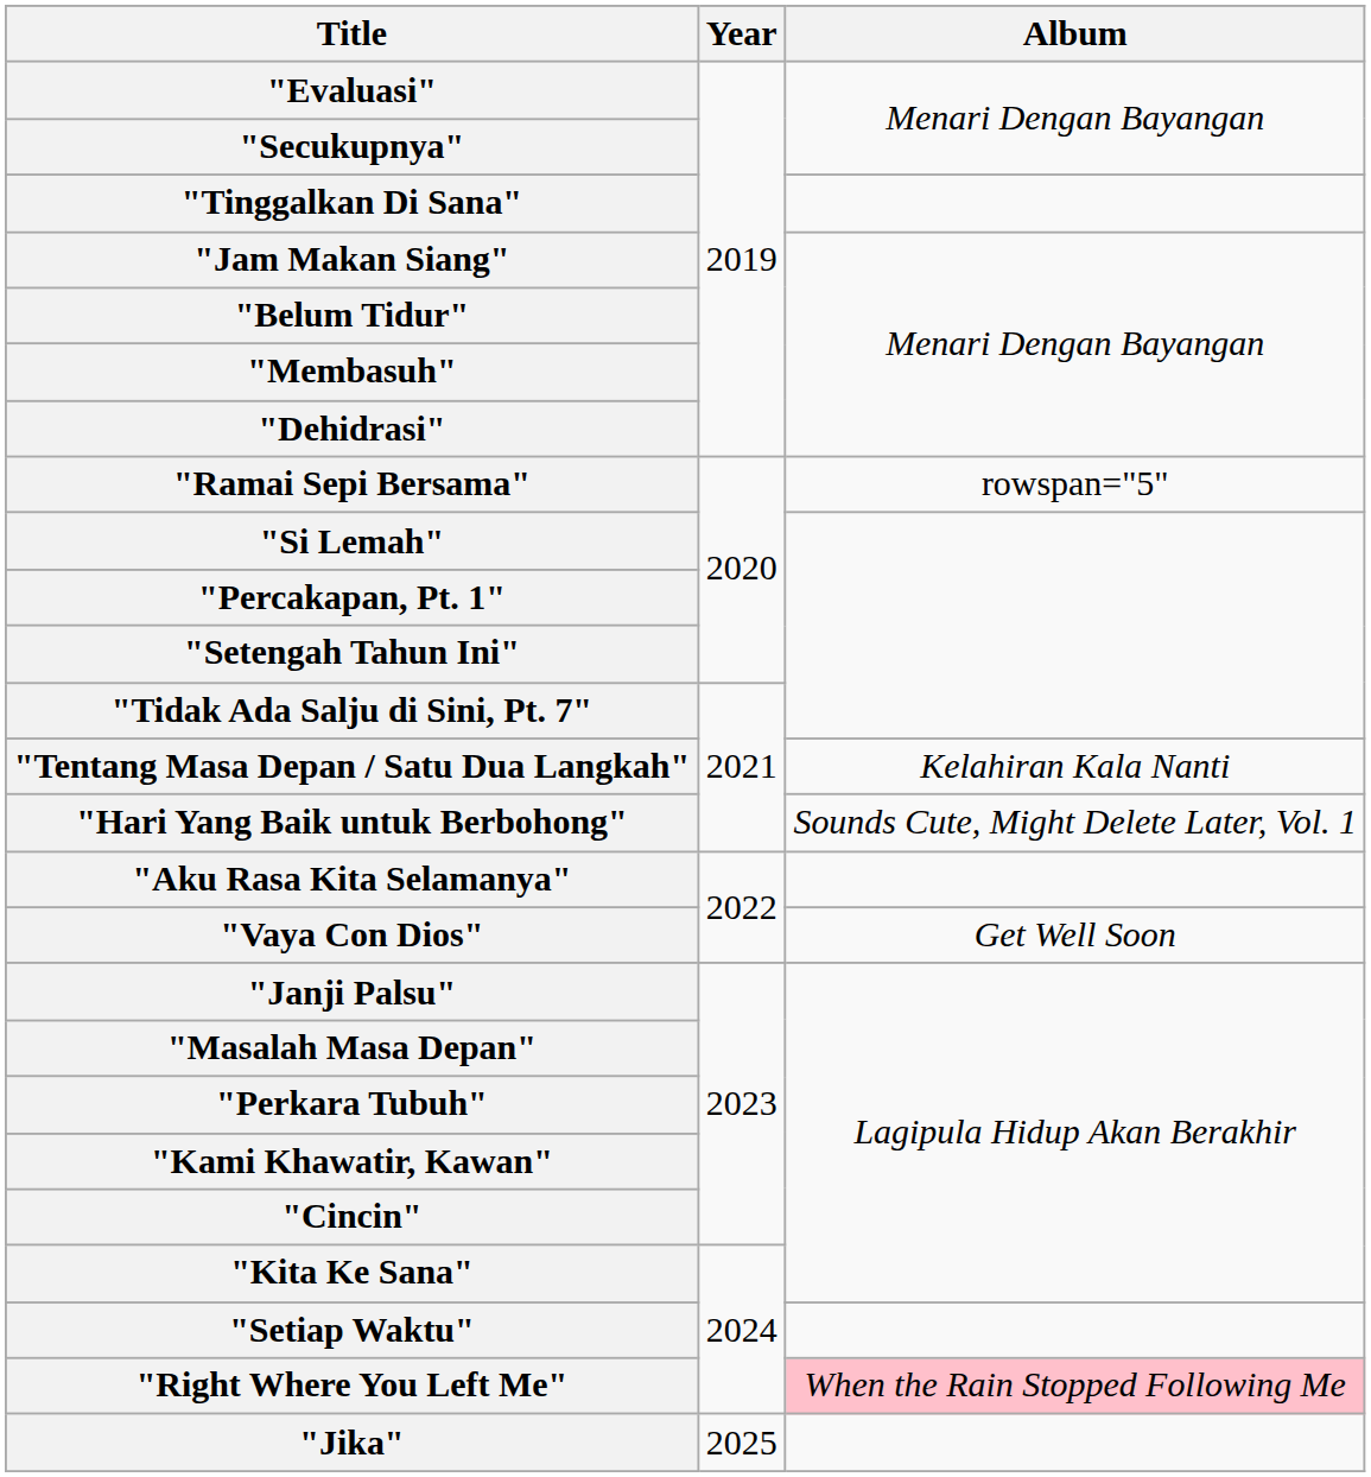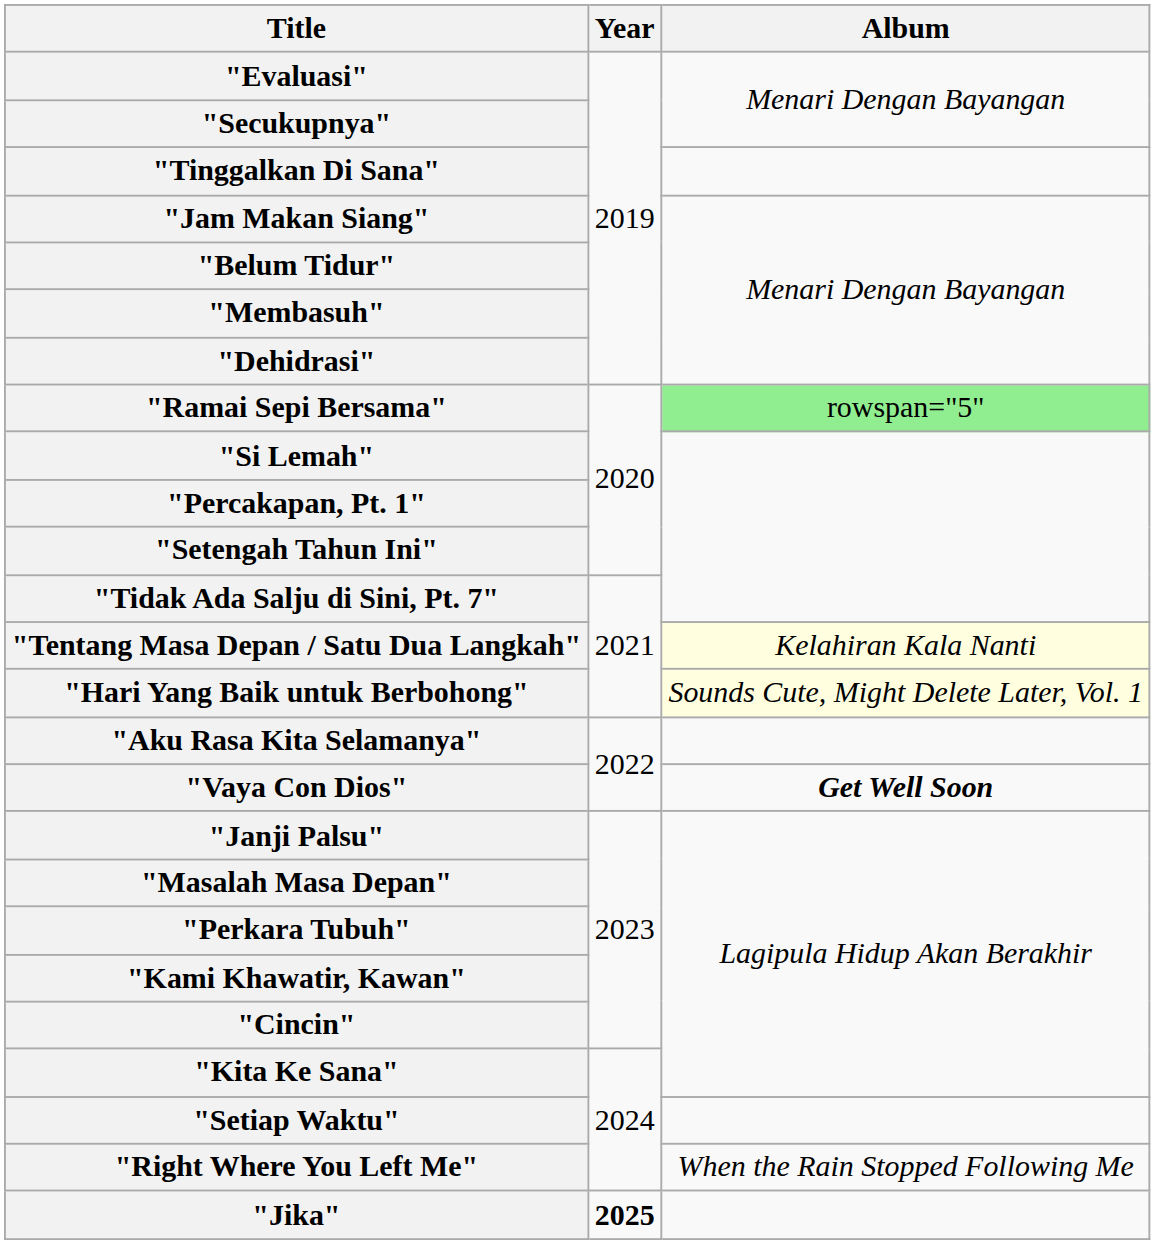"Ramai Sepi Bersama" | Album: no background -> lightgreen background
"Tentang Masa Depan / Satu Dua Langkah" | Album: no background -> lightyellow background
"Hari Yang Baik untuk Berbohong" | Album: no background -> lightyellow background
"Vaya Con Dios" | Album: normal -> bold
"Right Where You Left Me" | Album: pink background -> no background
"Jika" | Year: normal -> bold
